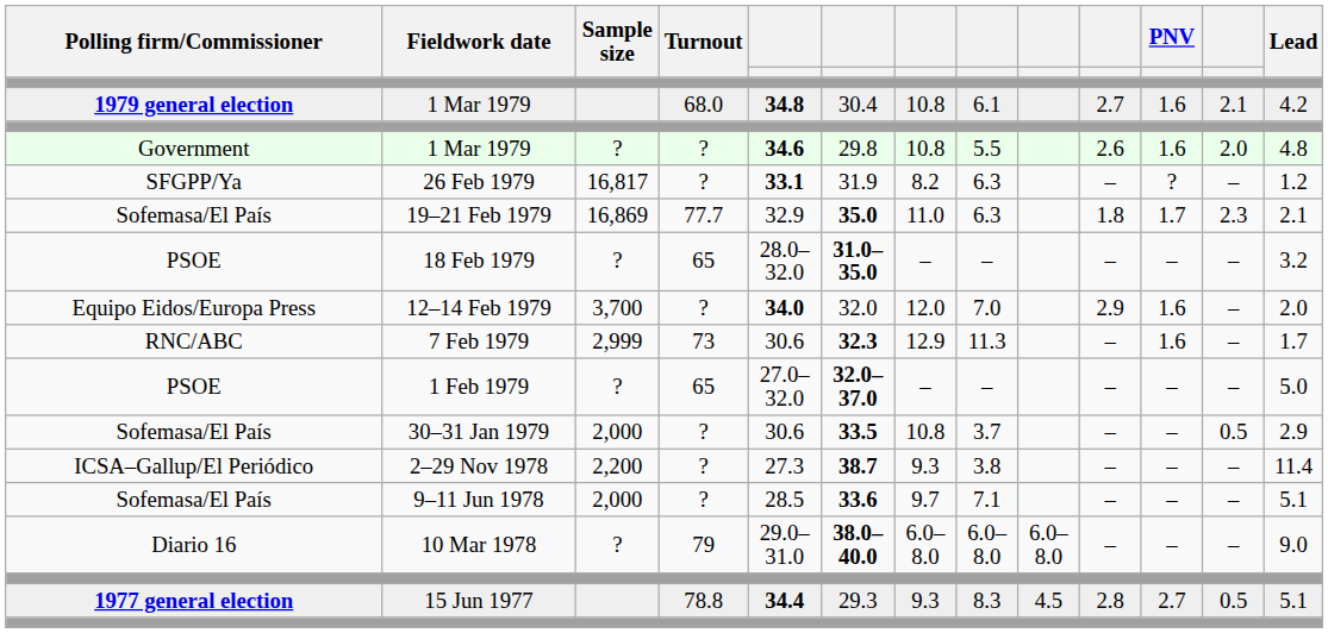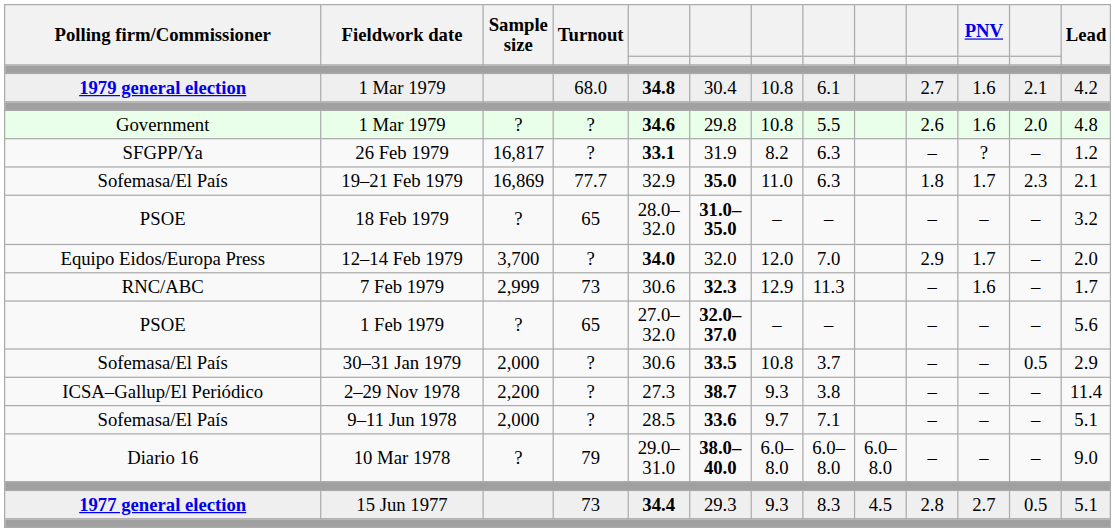12–14 Feb 1979 | PNV: 1.6 -> 1.7
1 Feb 1979 | Lead: 5.0 -> 5.6
15 Jun 1977 | Turnout: 78.8 -> 73
